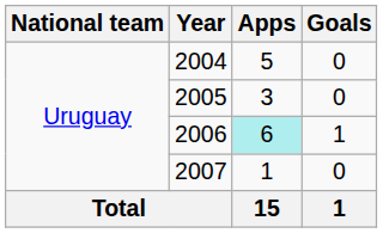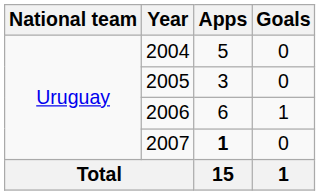2006 | Apps: paleturquoise background -> no background
2007 | Apps: normal -> bold
